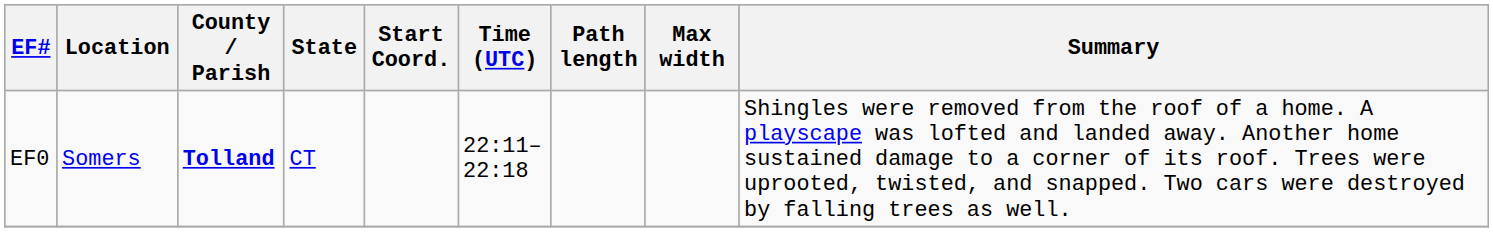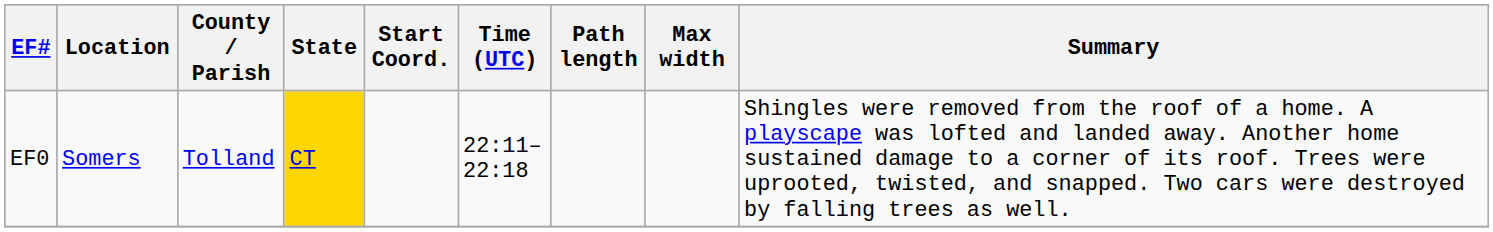EF0 | County / Parish: bold -> normal
EF0 | State: no background -> gold background
